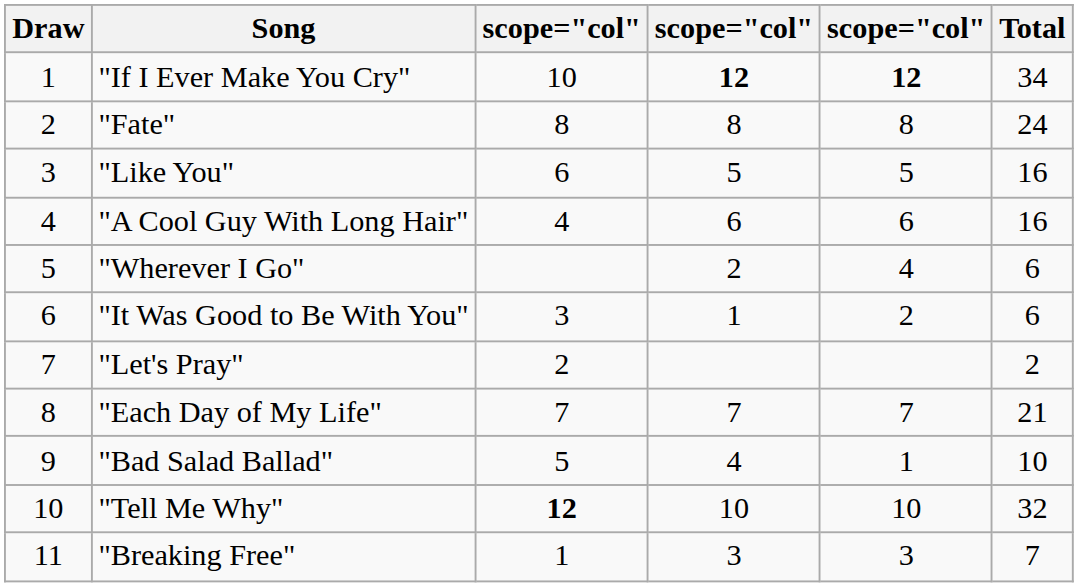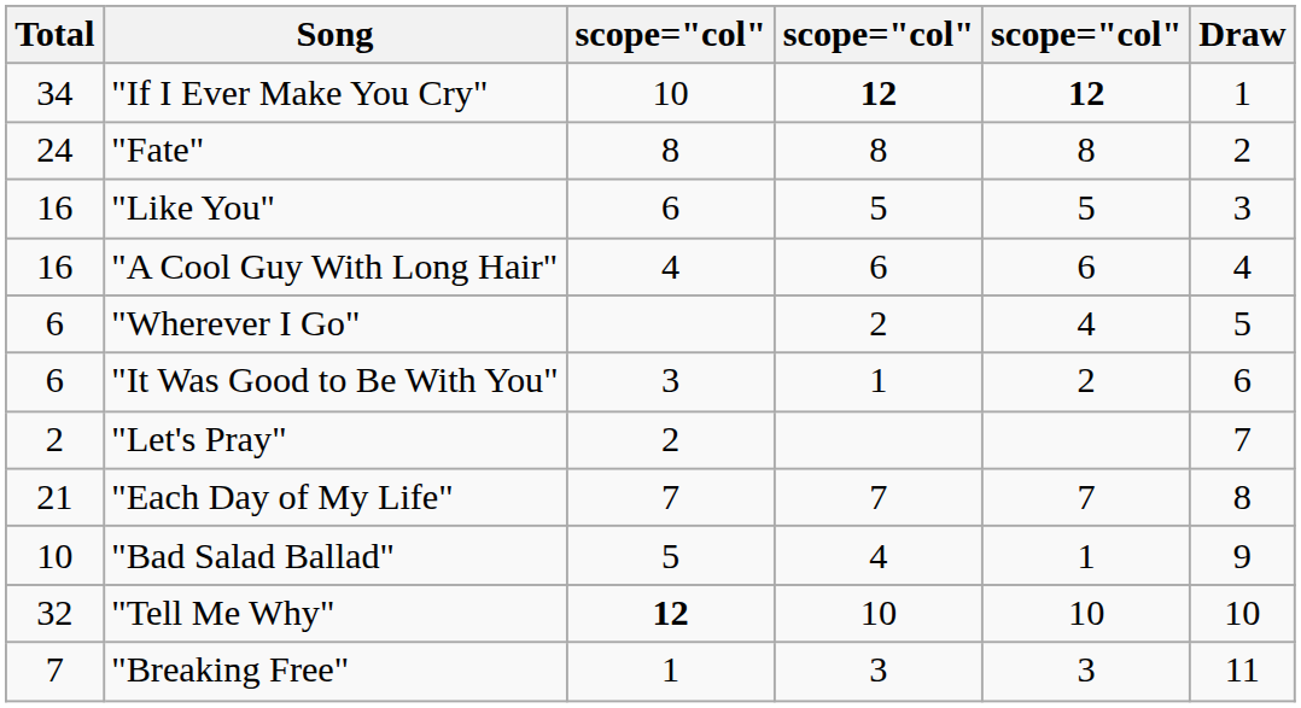columns swapped: Draw <-> Total
